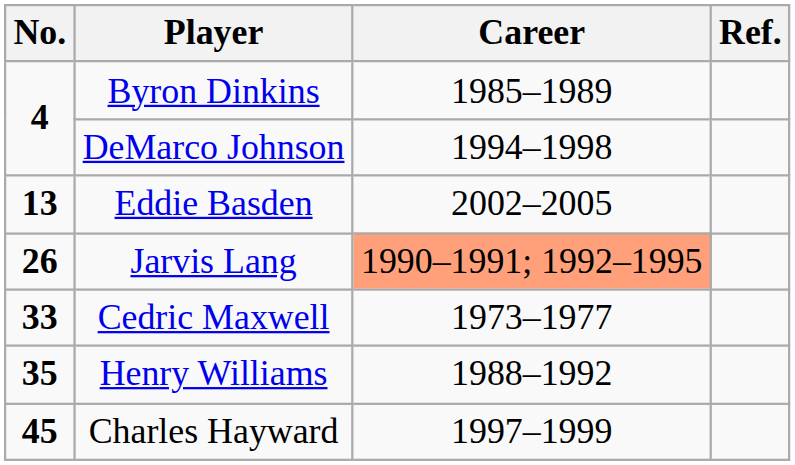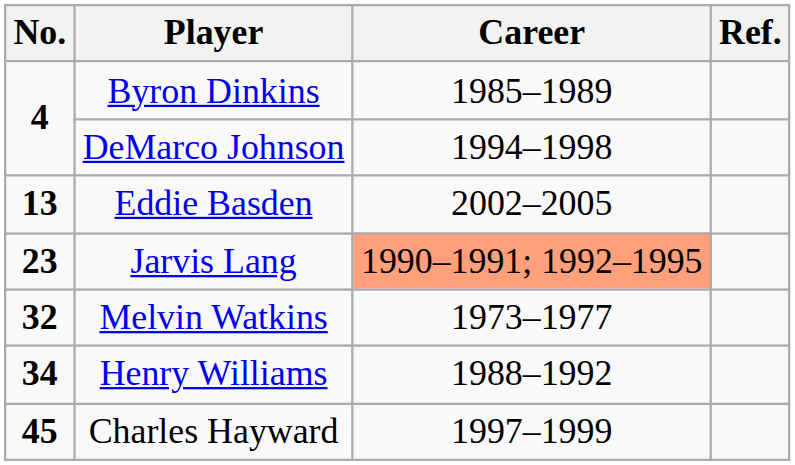Jarvis Lang | No.: 26 -> 23
+ row: 32 | Melvin Watkins | 1973–1977
- row: 33 | Cedric Maxwell | 1973–1977
Henry Williams | No.: 35 -> 34
